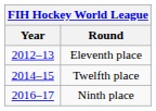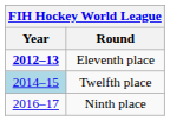Eleventh place | Year: normal -> bold
Twelfth place | Year: no background -> lightblue background
